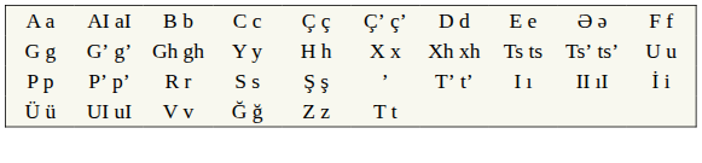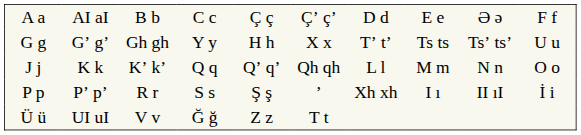G g | column 7: Xh xh -> Tʼ tʼ
+ row: J j | K k | Kʼ kʼ | Q q | Qʼ qʼ | Qh qh | L l | M m | N n | O o
P p | column 7: Tʼ tʼ -> Xh xh
